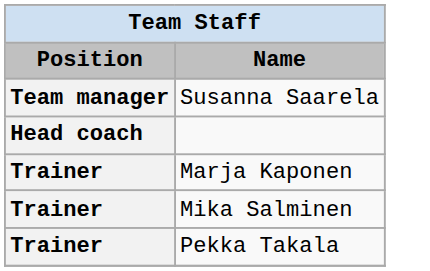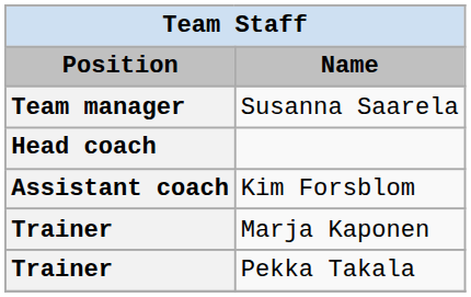+ row: Assistant coach | Kim Forsblom
- row: Trainer | Mika Salminen
